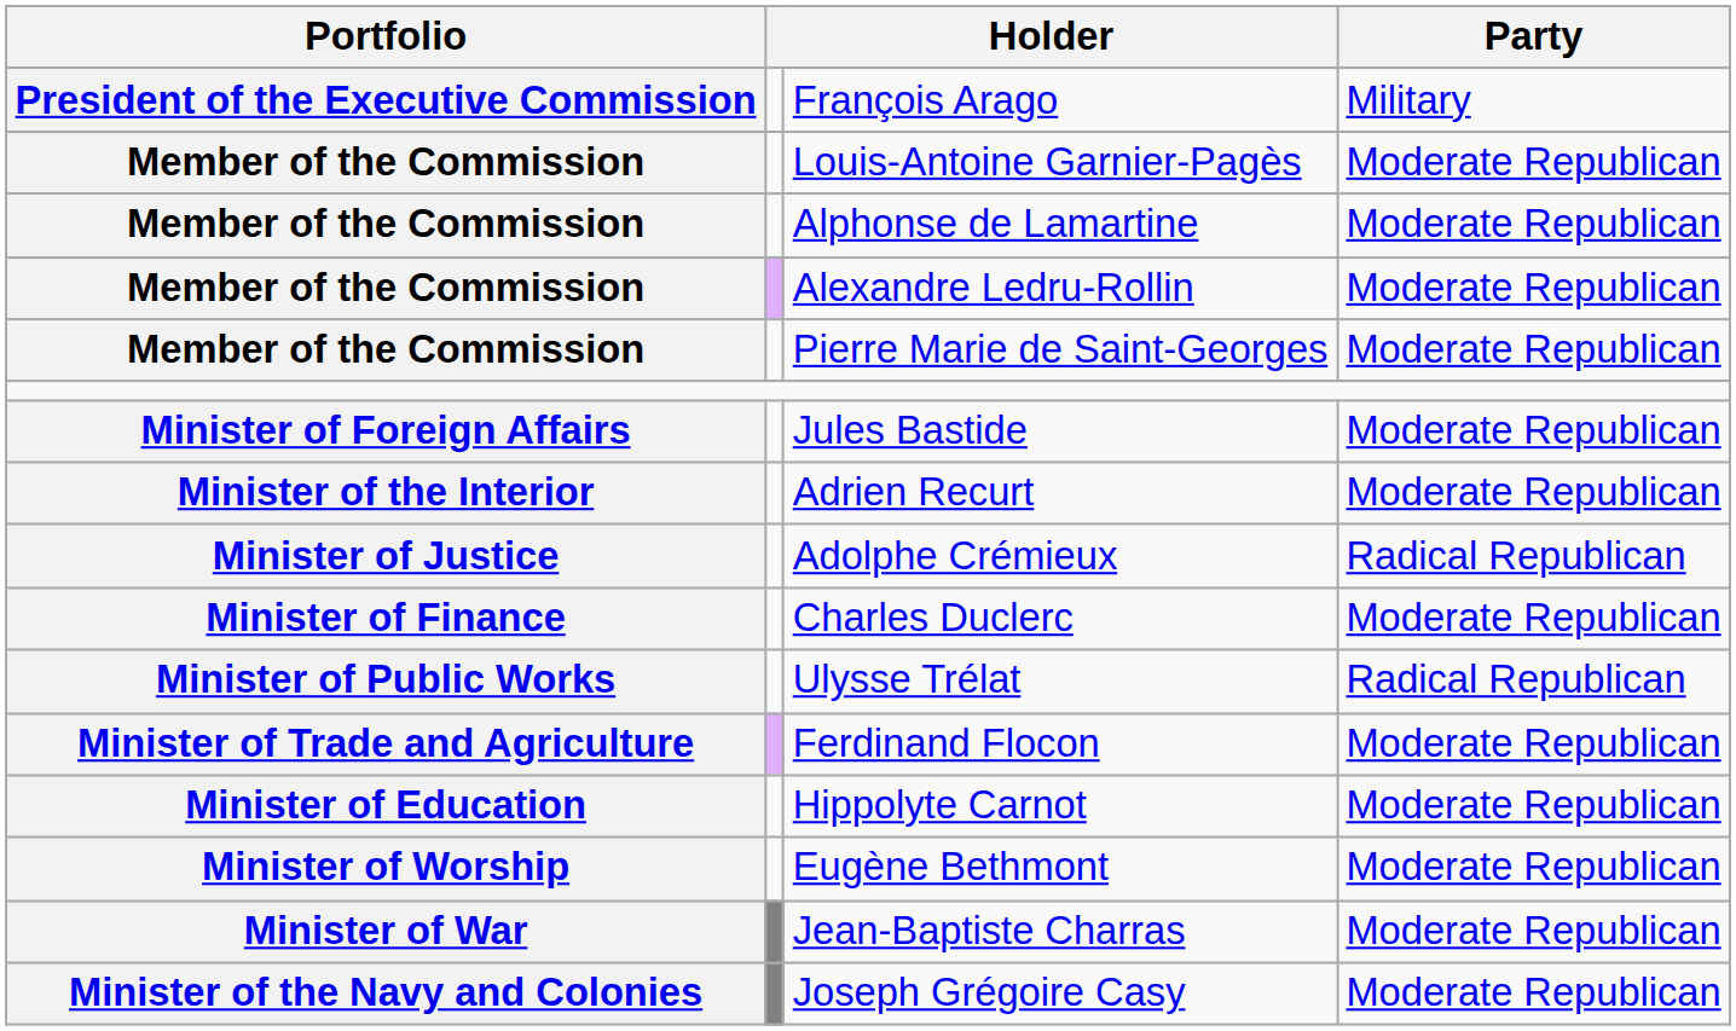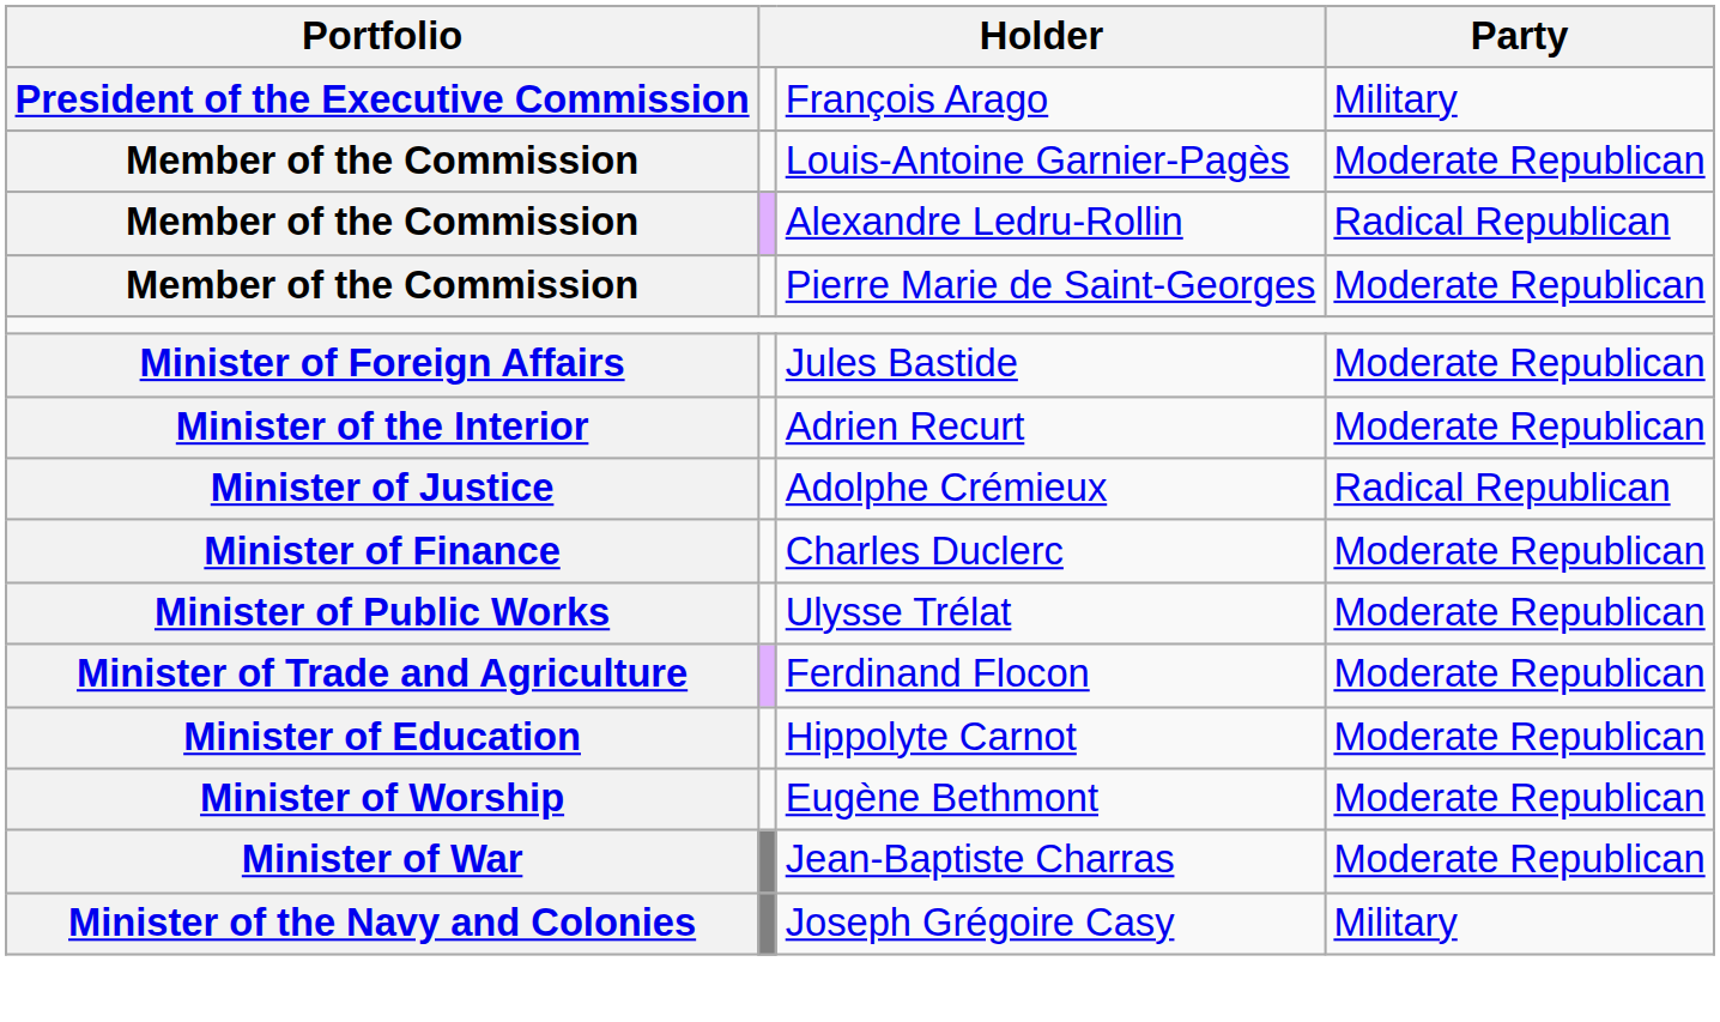- row: Member of the Commission | Alphonse de Lamartine | Moderate Republican
Alexandre Ledru-Rollin | Party: Moderate Republican -> Radical Republican
Ulysse Trélat | Party: Radical Republican -> Moderate Republican
Joseph Grégoire Casy | Party: Moderate Republican -> Military
